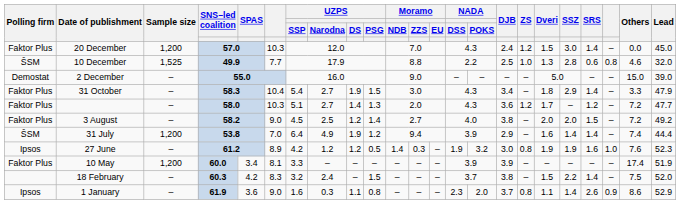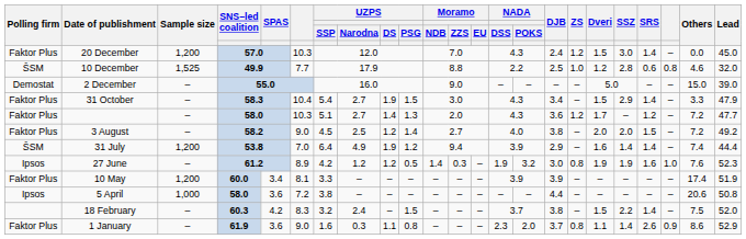10 December | Dveri: 1.3 -> 1.2
31 October | Dveri: 1.8 -> 1.5
+ row: Ipsos | 5 April | 1,000 | 58.0 | 3.6 | 7.2 | 3.8 | – | – | – | – | – | – | – | – | 4.4 | – | – | – | – | – | 20.6 | 50.8
1 January | Polling firm: Ipsos -> Faktor Plus
